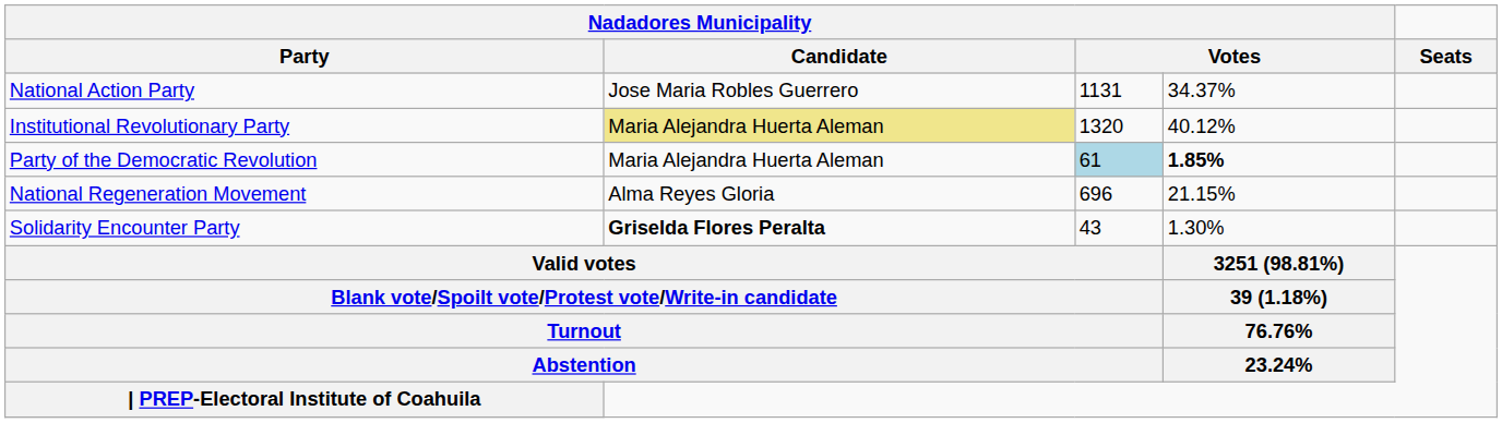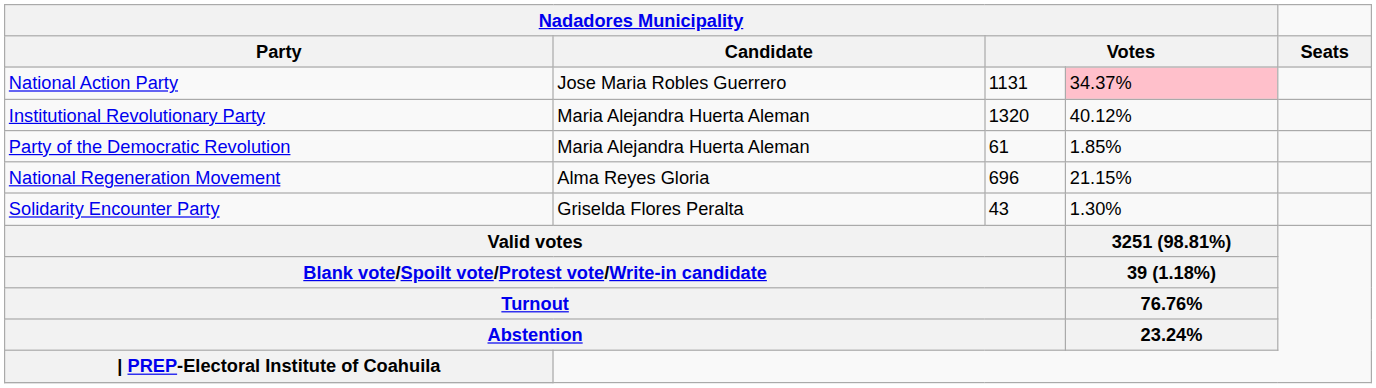National Action Party | column 4: no background -> pink background
Institutional Revolutionary Party | Nadadores Municipality / Candidate: khaki background -> no background
Party of the Democratic Revolution | column 3: lightblue background -> no background
Party of the Democratic Revolution | column 4: bold -> normal
Solidarity Encounter Party | Nadadores Municipality / Candidate: bold -> normal
